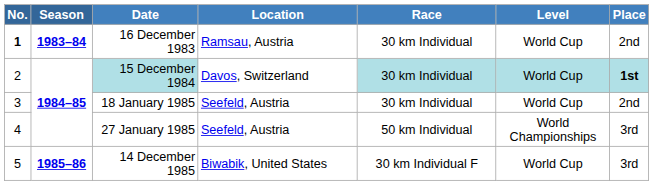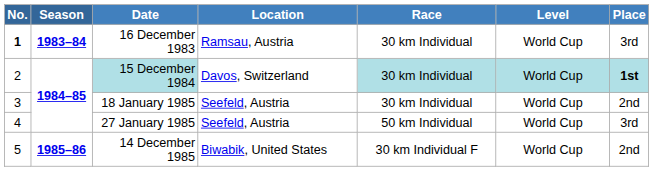16 December 1983 | Place: 2nd -> 3rd
27 January 1985 | Level: World Championships -> World Cup
14 December 1985 | Place: 3rd -> 2nd
